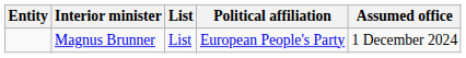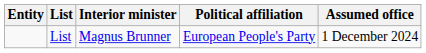columns swapped: List <-> Interior minister
